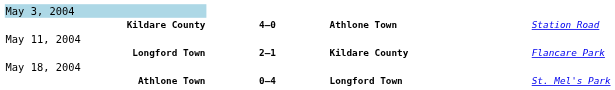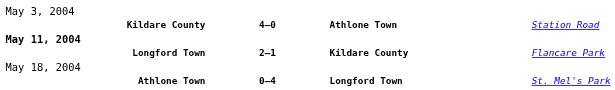May 3, 2004 | column 1: lightblue background -> no background
May 11, 2004 | column 1: normal -> bold
